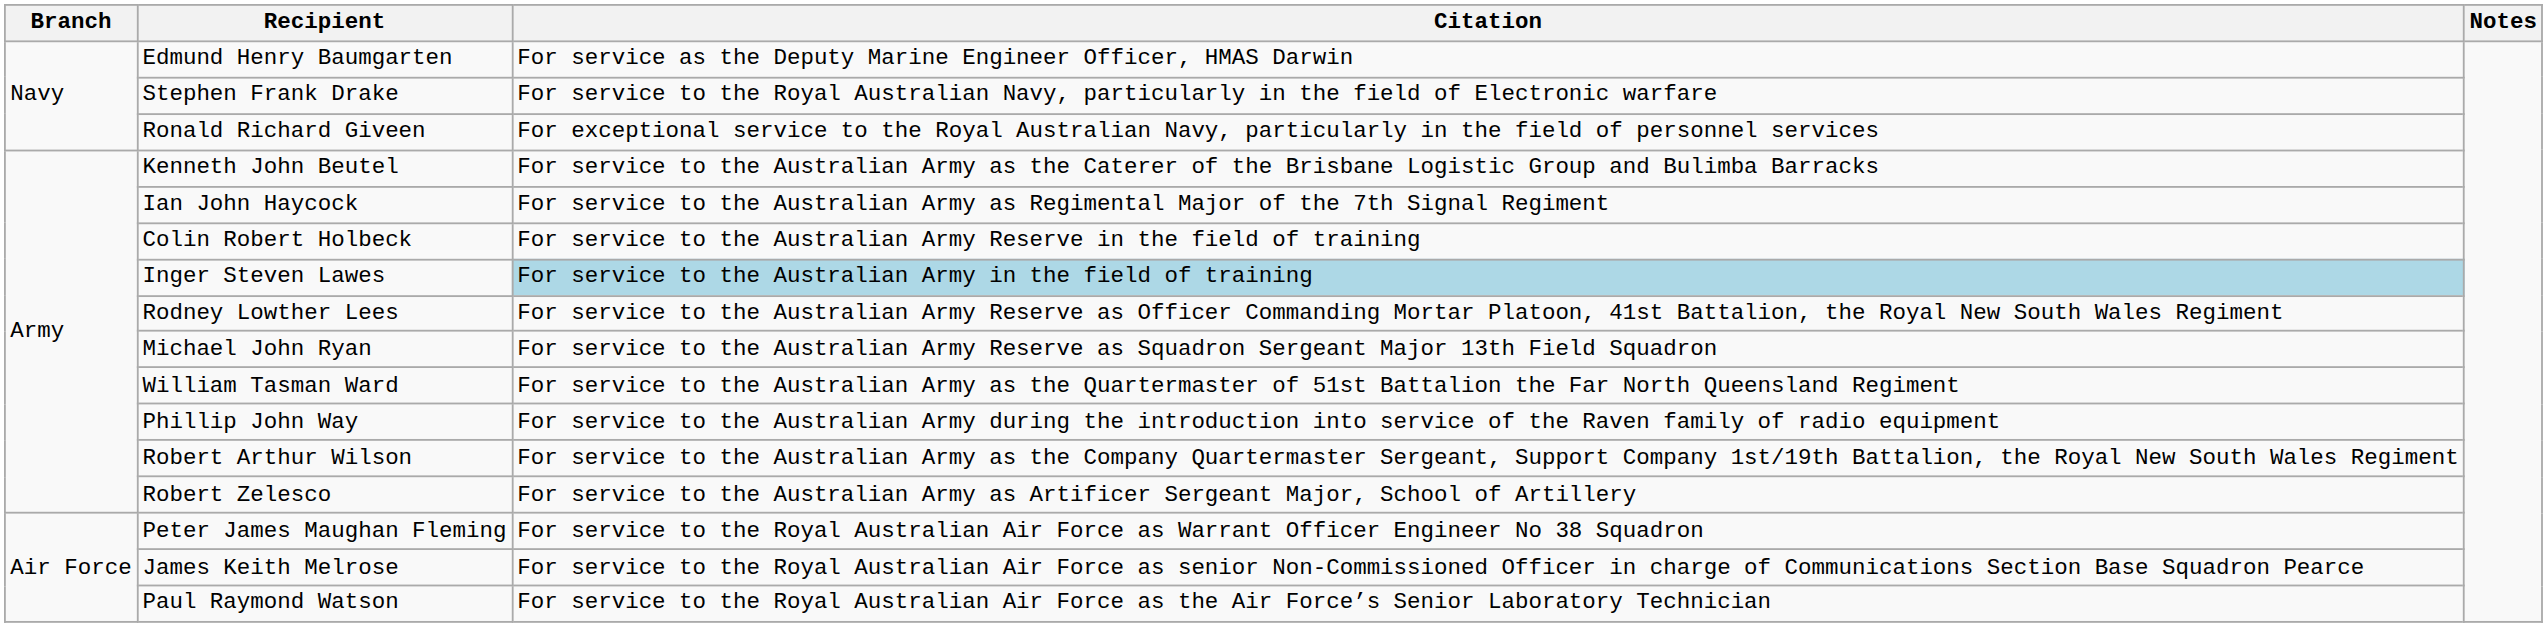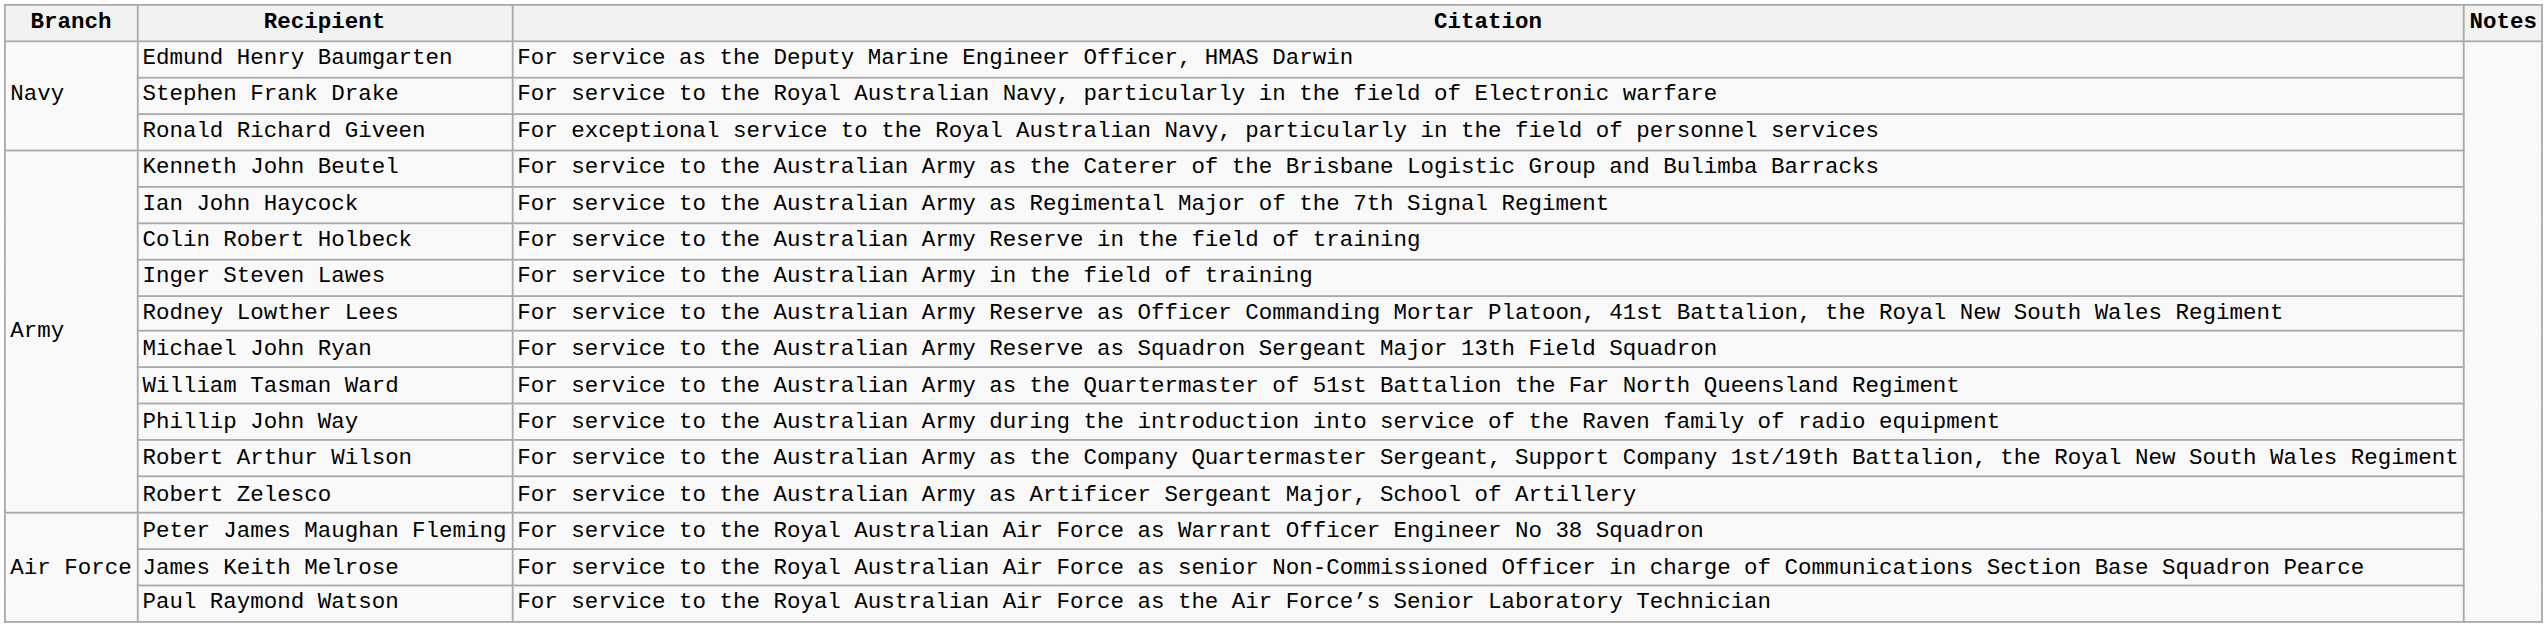Inger Steven Lawes | Citation: lightblue background -> no background
